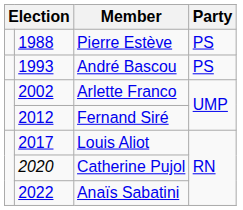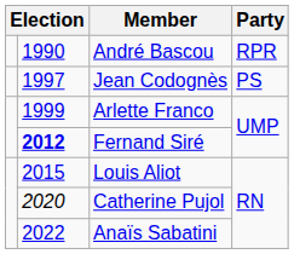- row: 1988 | Pierre Estève | PS
André Bascou | column 2: 1993 -> 1990
André Bascou | Party: PS -> RPR
+ row: 1997 | Jean Codognès | PS
Arlette Franco | column 2: 2002 -> 1999
Fernand Siré | column 2: normal -> bold
Louis Aliot | column 2: 2017 -> 2015
